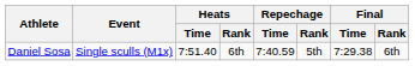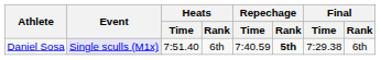Daniel Sosa | Event: no background -> lavender background
Daniel Sosa | Repechage / Rank: normal -> bold
